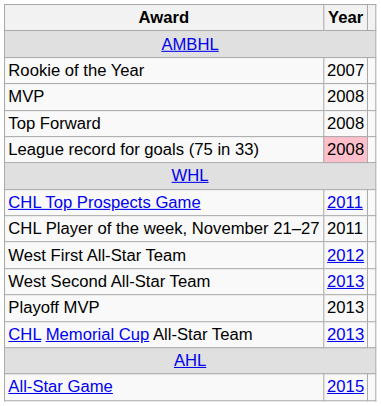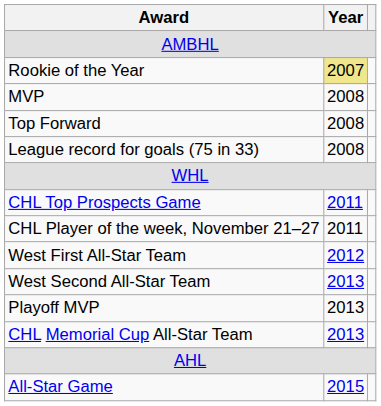Rookie of the Year | Year: no background -> khaki background
League record for goals (75 in 33) | Year: pink background -> no background
